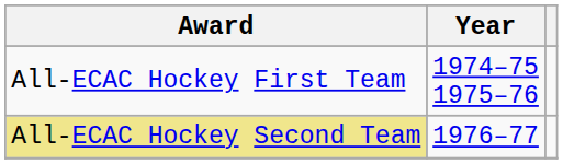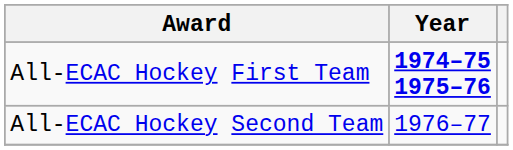row 2 | Year: normal -> bold
row 3 | Award: khaki background -> no background
